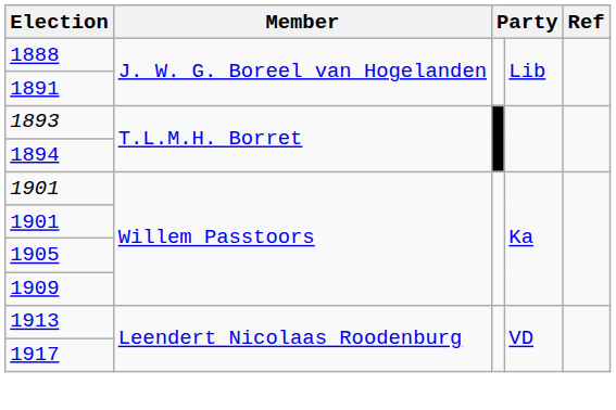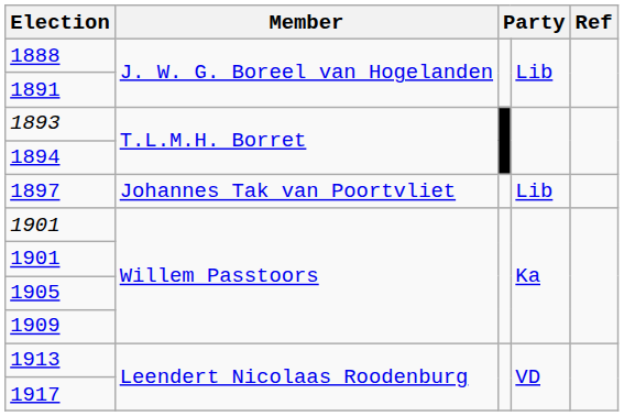+ row: 1897 | Johannes Tak van Poortvliet | Lib
